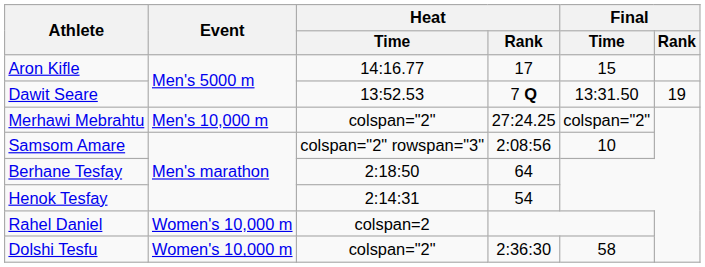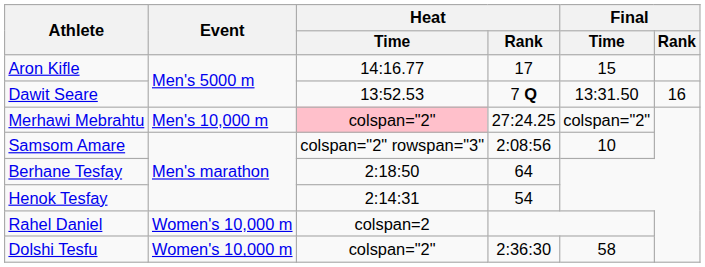Dawit Seare | Final / Rank: 19 -> 16
Merhawi Mebrahtu | Heat / Time: no background -> pink background
